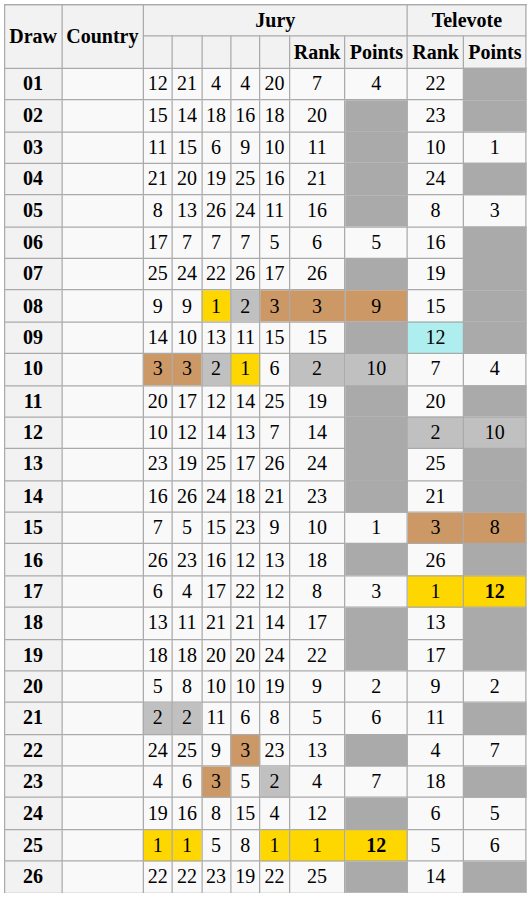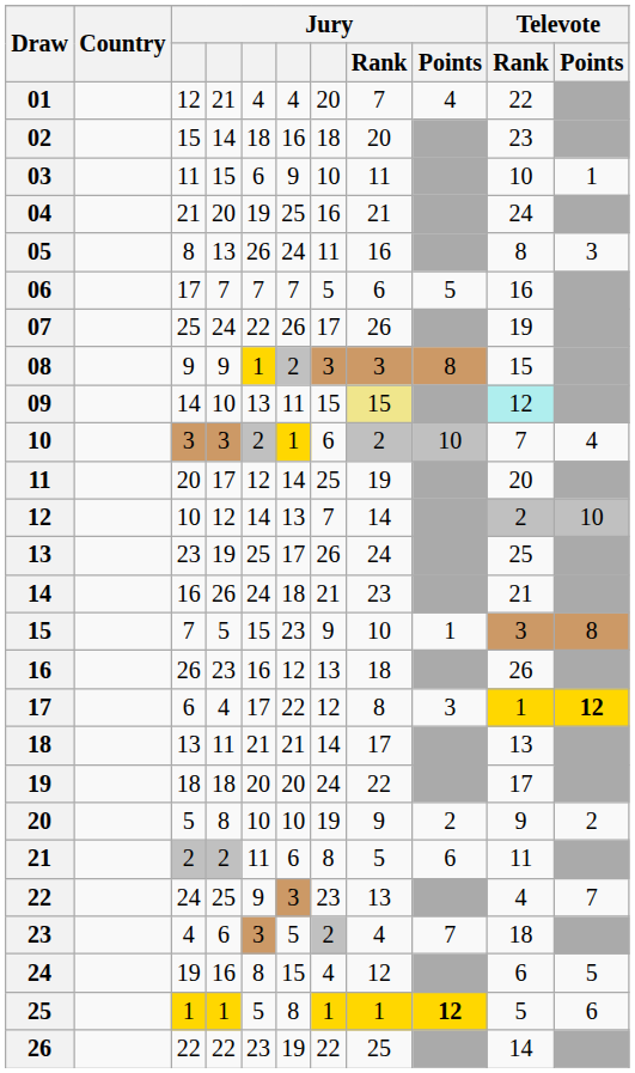08 | Jury / Points: 9 -> 8
09 | Jury / Rank: no background -> khaki background
